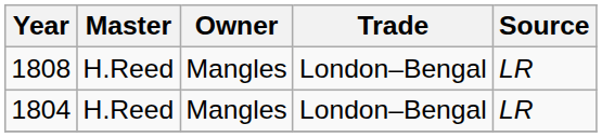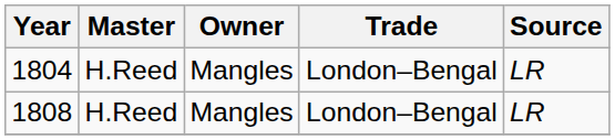rows swapped: 1804 <-> 1808
